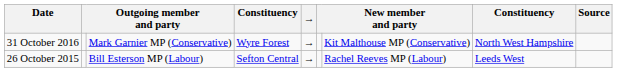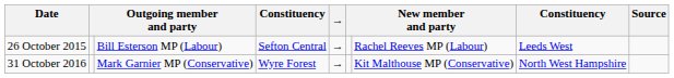rows swapped: 26 October 2015 <-> 31 October 2016
